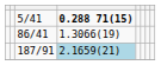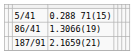5/41 | column 4: bold -> normal
187/91 | column 4: lightblue background -> no background
